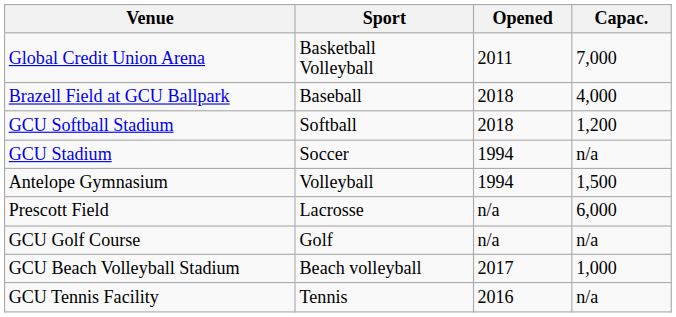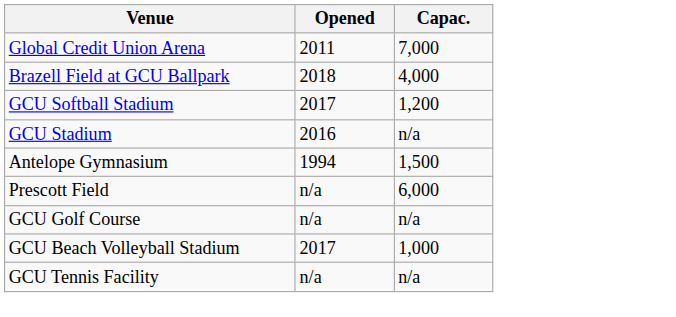- column: Sport | Basketball Volleyball | Baseball | Softball | Soccer | Volleyball | Lacrosse | Golf | Beach volleyball | Tennis
GCU Softball Stadium | Opened: 2018 -> 2017
GCU Stadium | Opened: 1994 -> 2016
GCU Tennis Facility | Opened: 2016 -> n/a
